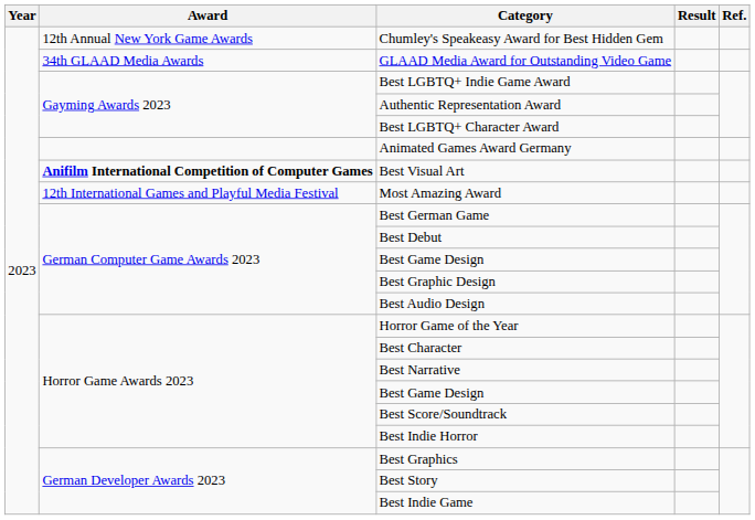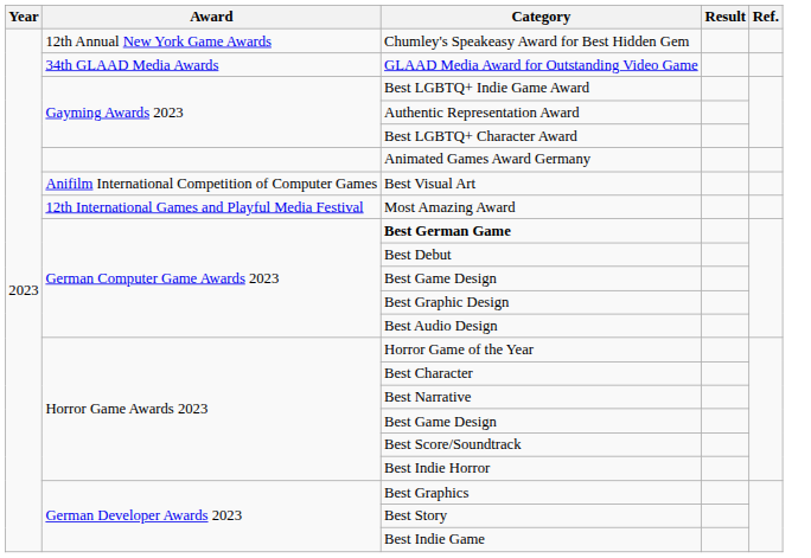Best Visual Art | Award: bold -> normal
Best German Game | Category: normal -> bold
